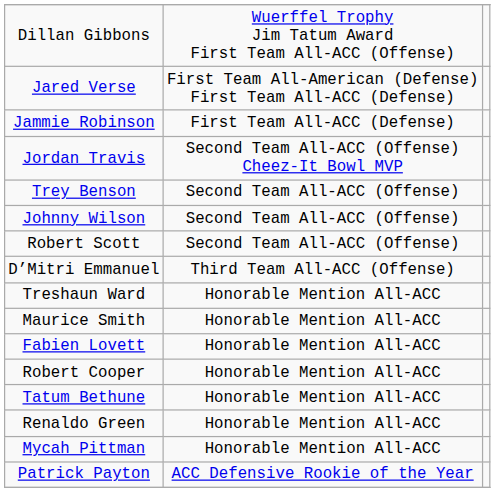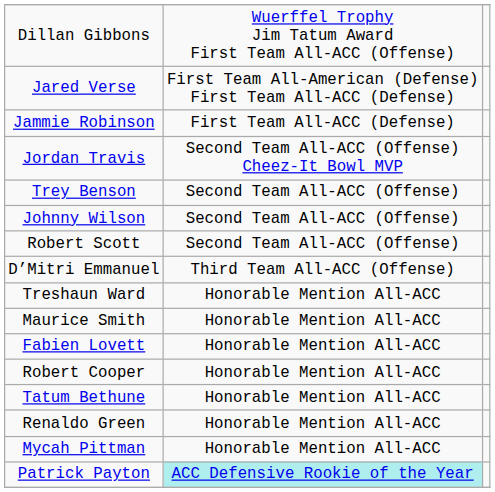Patrick Payton | column 2: no background -> paleturquoise background
